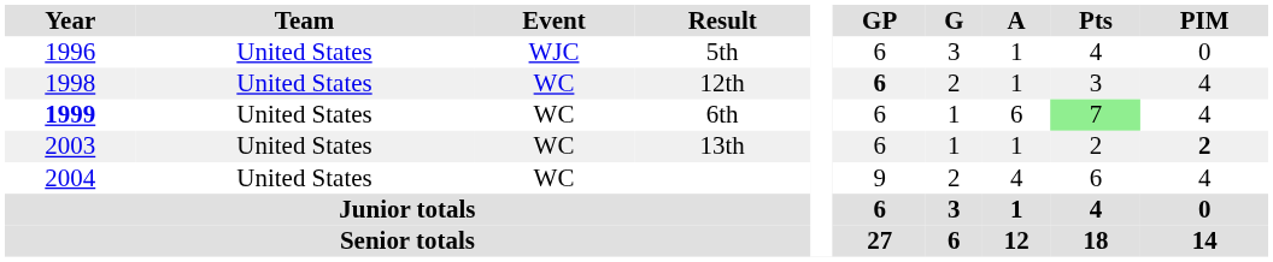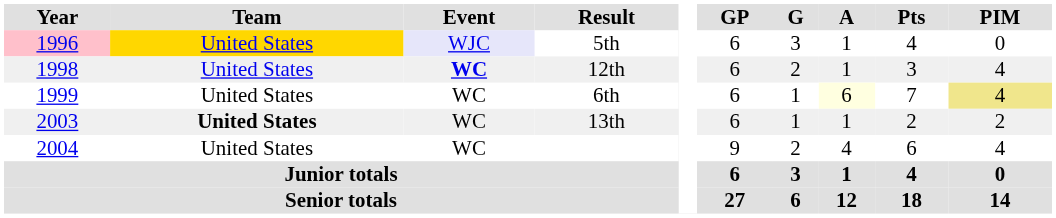5th | Year: no background -> pink background
5th | Team: no background -> gold background
5th | Event: no background -> lavender background
12th | Event: normal -> bold
12th | GP: bold -> normal
6th | Year: bold -> normal
6th | A: no background -> lightyellow background
6th | Pts: lightgreen background -> no background
6th | PIM: no background -> khaki background
13th | Team: normal -> bold
13th | PIM: bold -> normal
